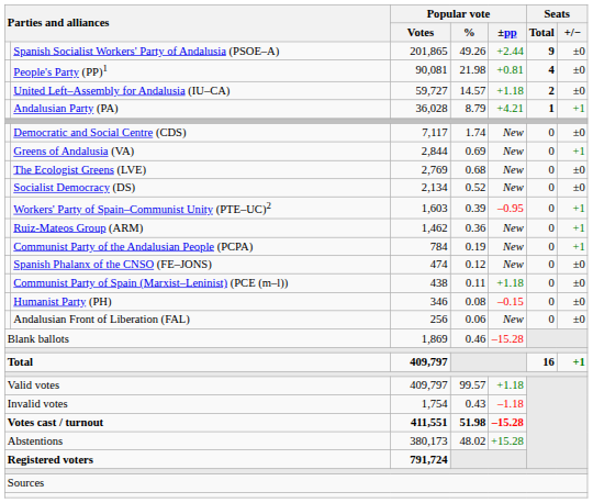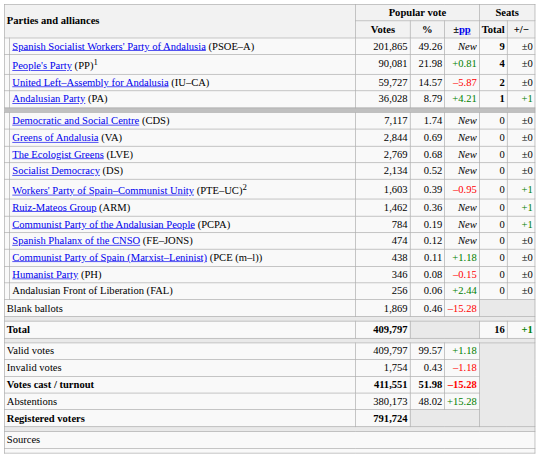Spanish Socialist Workers' Party of Andalusia (PSOE–A) | Popular vote / ±pp: +2.44 -> New
United Left–Assembly for Andalusia (IU–CA) | Popular vote / ±pp: +1.18 -> –5.87
Greens of Andalusia (VA) | Seats / +/−: +1 -> ±0
Andalusian Front of Liberation (FAL) | Popular vote / ±pp: New -> +2.44
